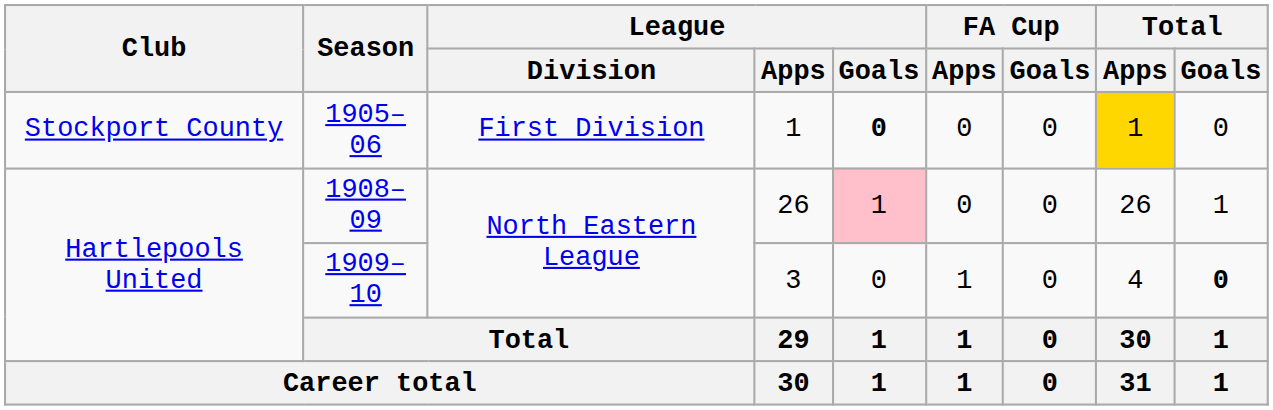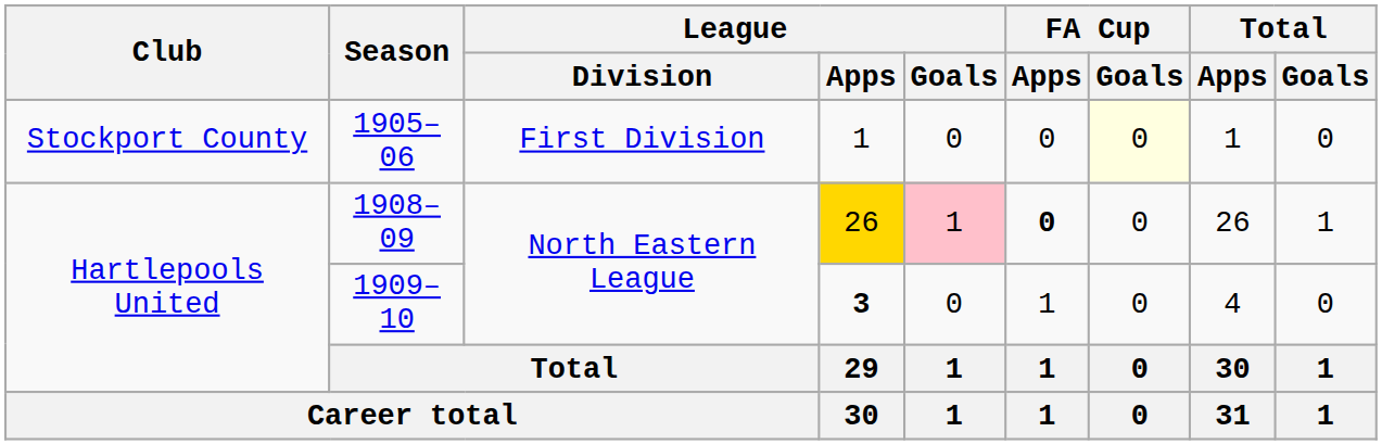1905–06 | League / Goals: bold -> normal
1905–06 | FA Cup / Goals: no background -> lightyellow background
1905–06 | Total / Apps: gold background -> no background
1908–09 | League / Apps: no background -> gold background
1908–09 | FA Cup / Apps: normal -> bold
1909–10 | League / Apps: normal -> bold
1909–10 | Total / Goals: bold -> normal
